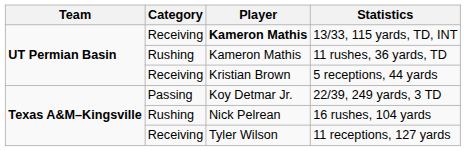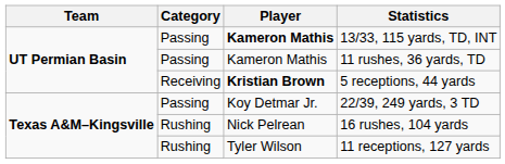13/33, 115 yards, TD, INT | Category: Receiving -> Passing
11 rushes, 36 yards, TD | Category: Rushing -> Passing
5 receptions, 44 yards | Player: normal -> bold
11 receptions, 127 yards | Category: Receiving -> Rushing
